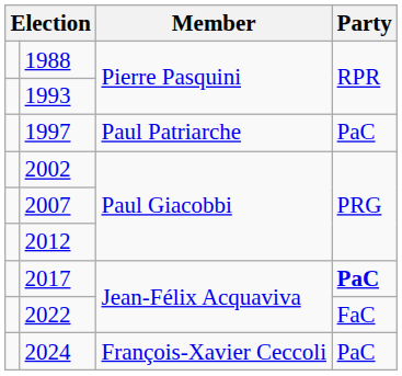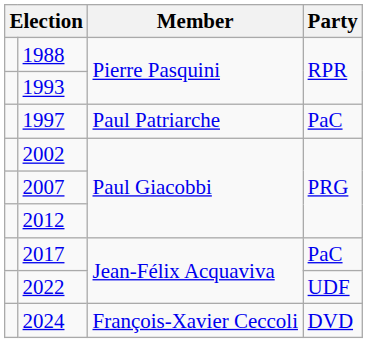2017 | Party: bold -> normal
2022 | Party: FaC -> UDF
2024 | Party: PaC -> DVD
